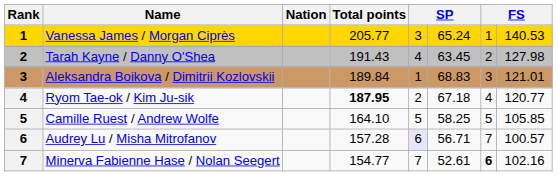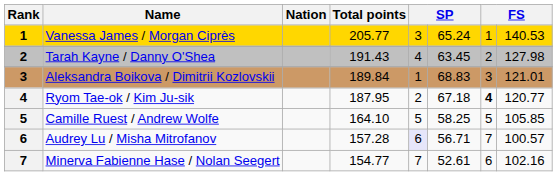Ryom Tae-ok / Kim Ju-sik | Total points: bold -> normal
Ryom Tae-ok / Kim Ju-sik | column 7: normal -> bold
Minerva Fabienne Hase / Nolan Seegert | column 7: bold -> normal
